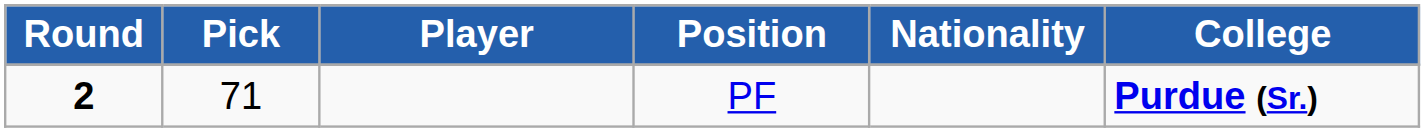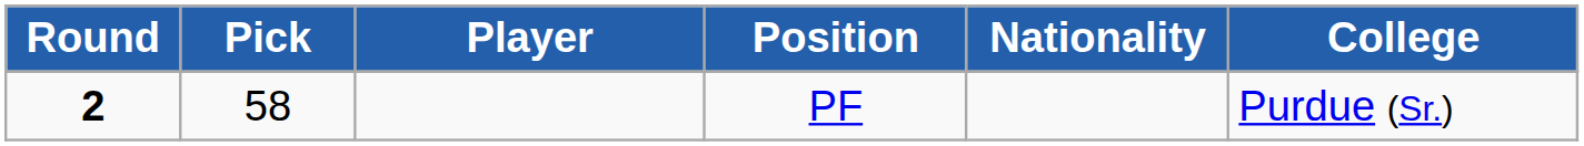PF | Pick: 71 -> 58
PF | College: bold -> normal
